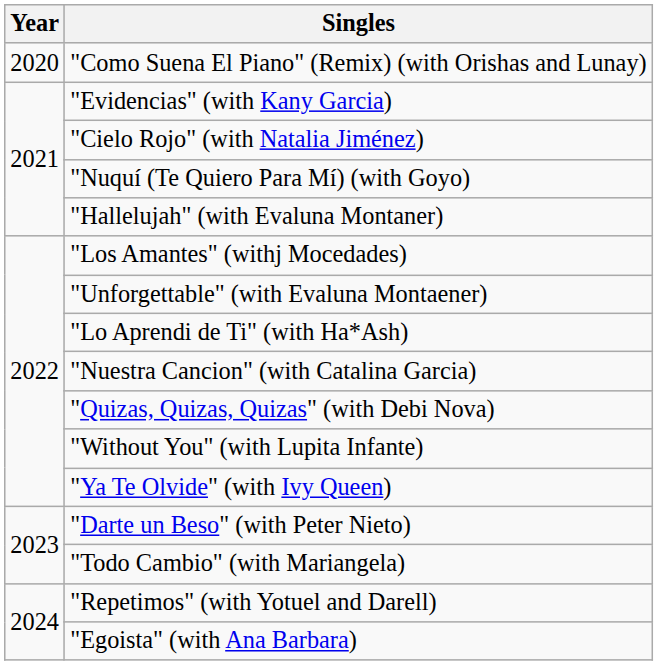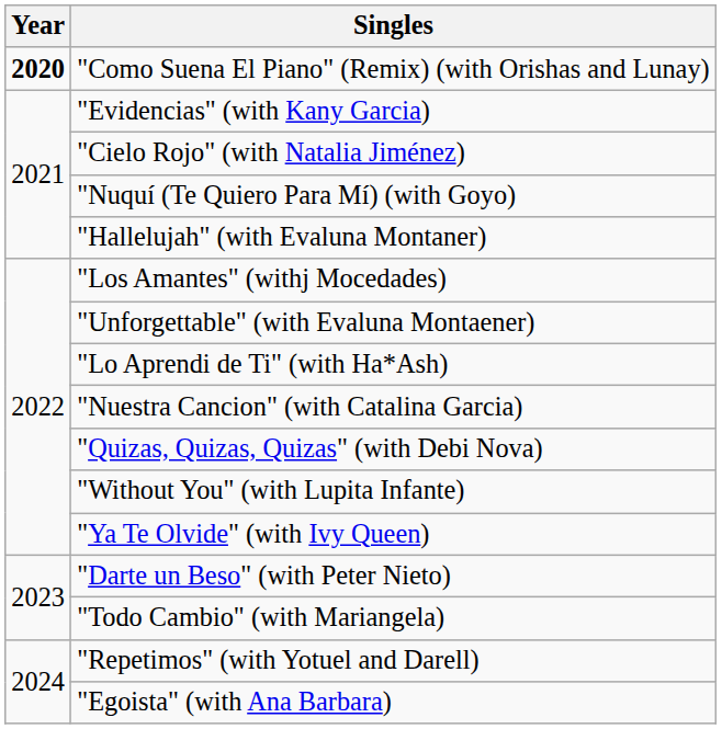"Como Suena El Piano" (Remix) (with Orishas and Lunay) | Year: normal -> bold
